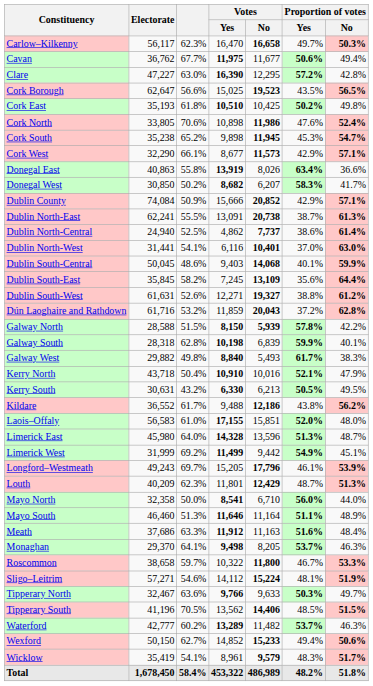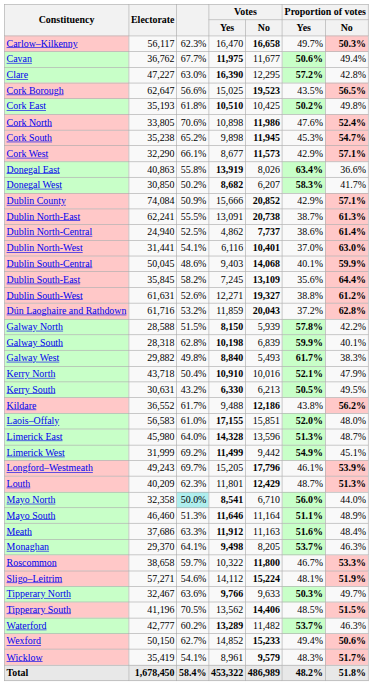Galway North | Votes / No: bold -> normal
Mayo North | column 3: no background -> paleturquoise background
